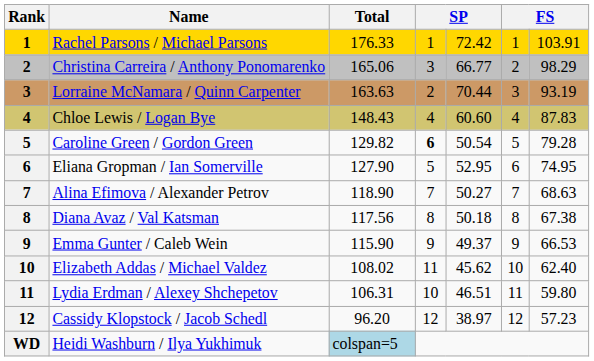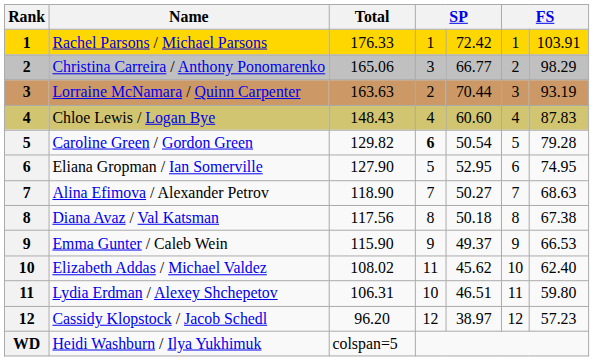Heidi Washburn / Ilya Yukhimuk | Total: lightblue background -> no background
